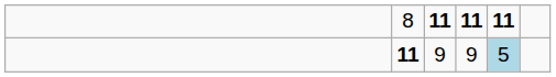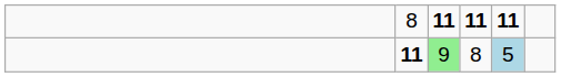row 2 | column 3: no background -> lightgreen background
row 2 | column 4: 9 -> 8
